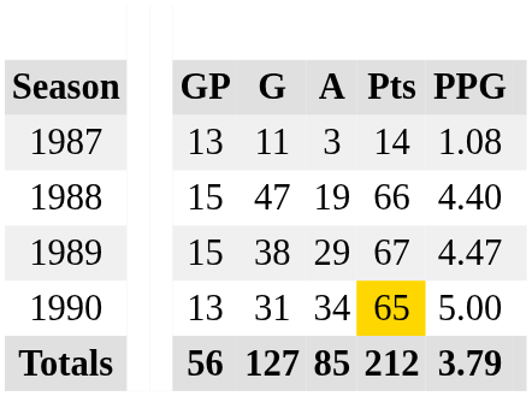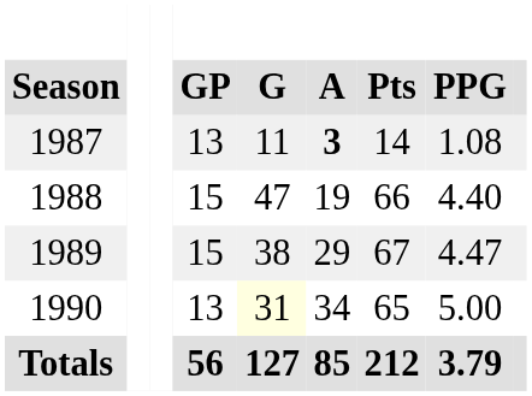1987 | A: normal -> bold
1990 | G: no background -> lightyellow background
1990 | Pts: gold background -> no background
